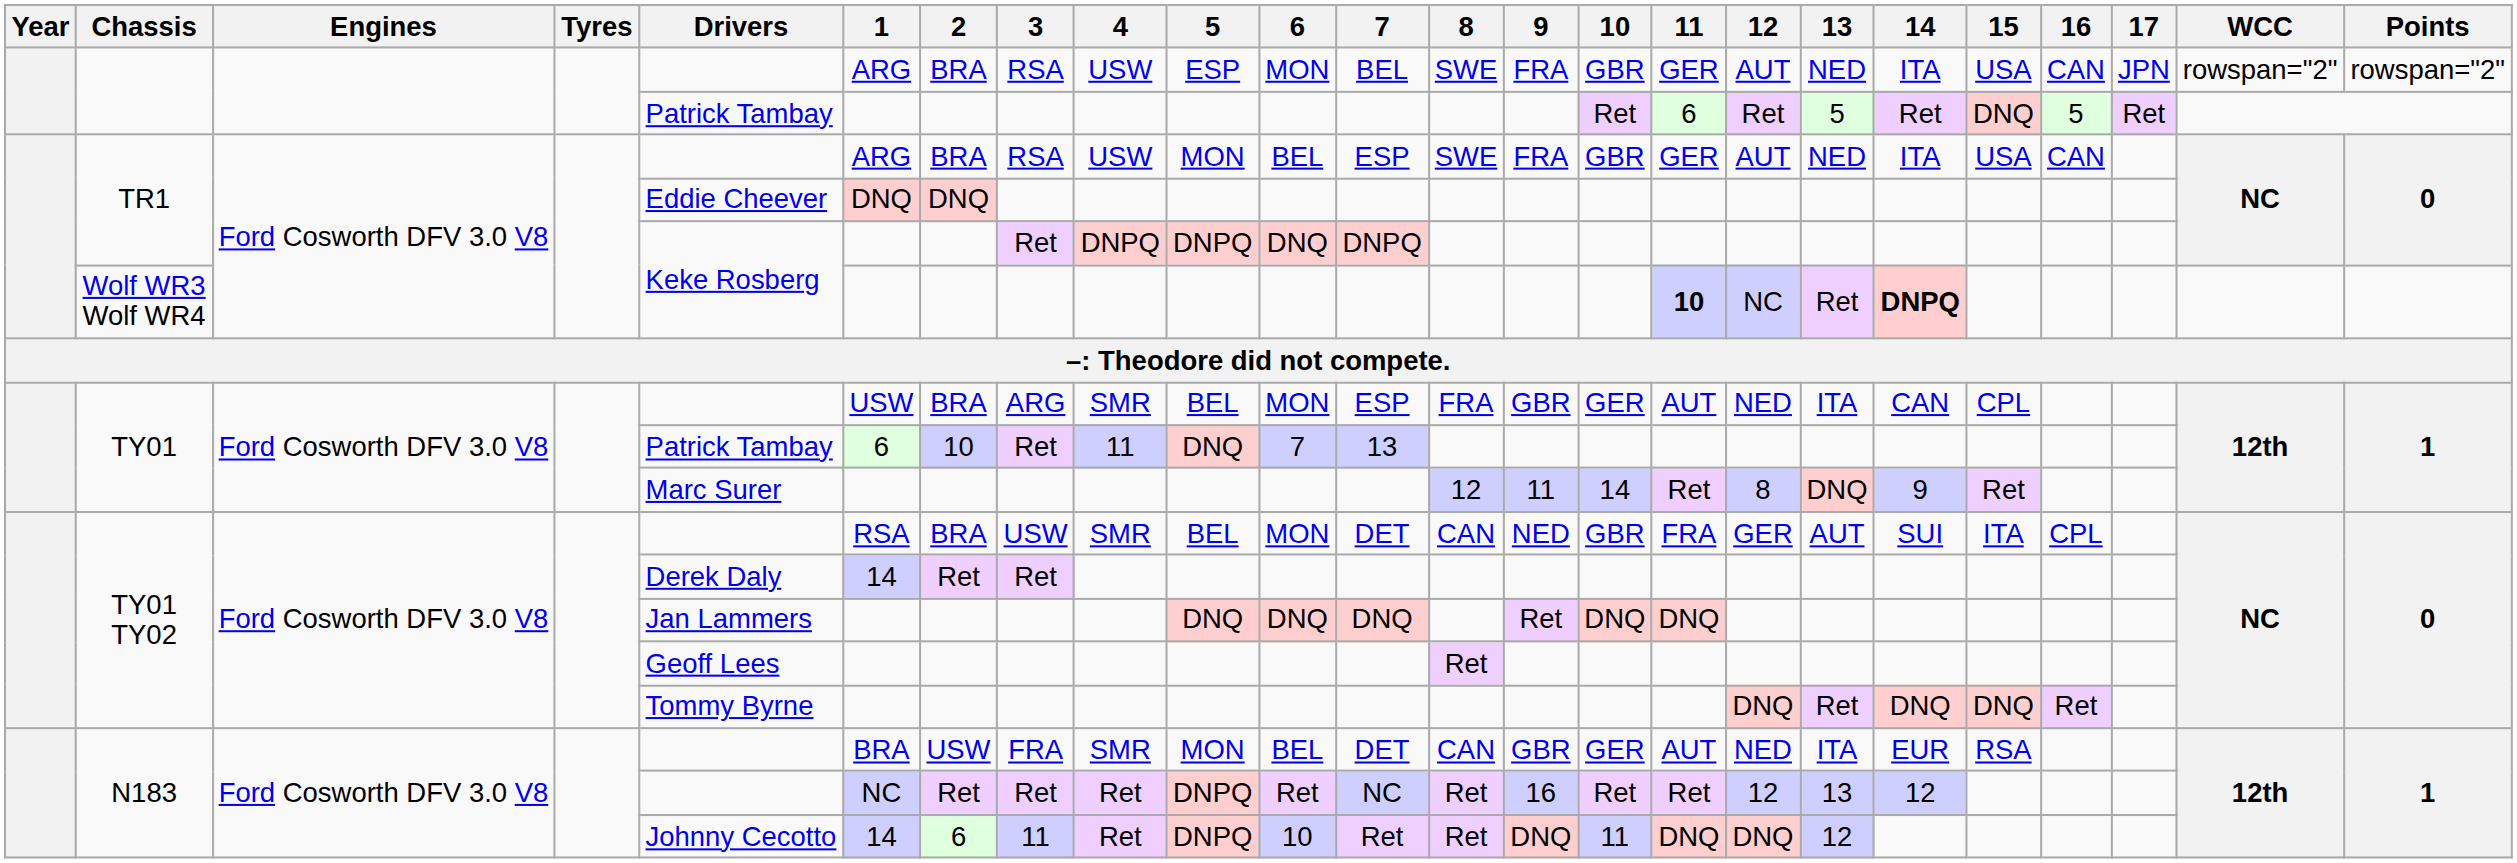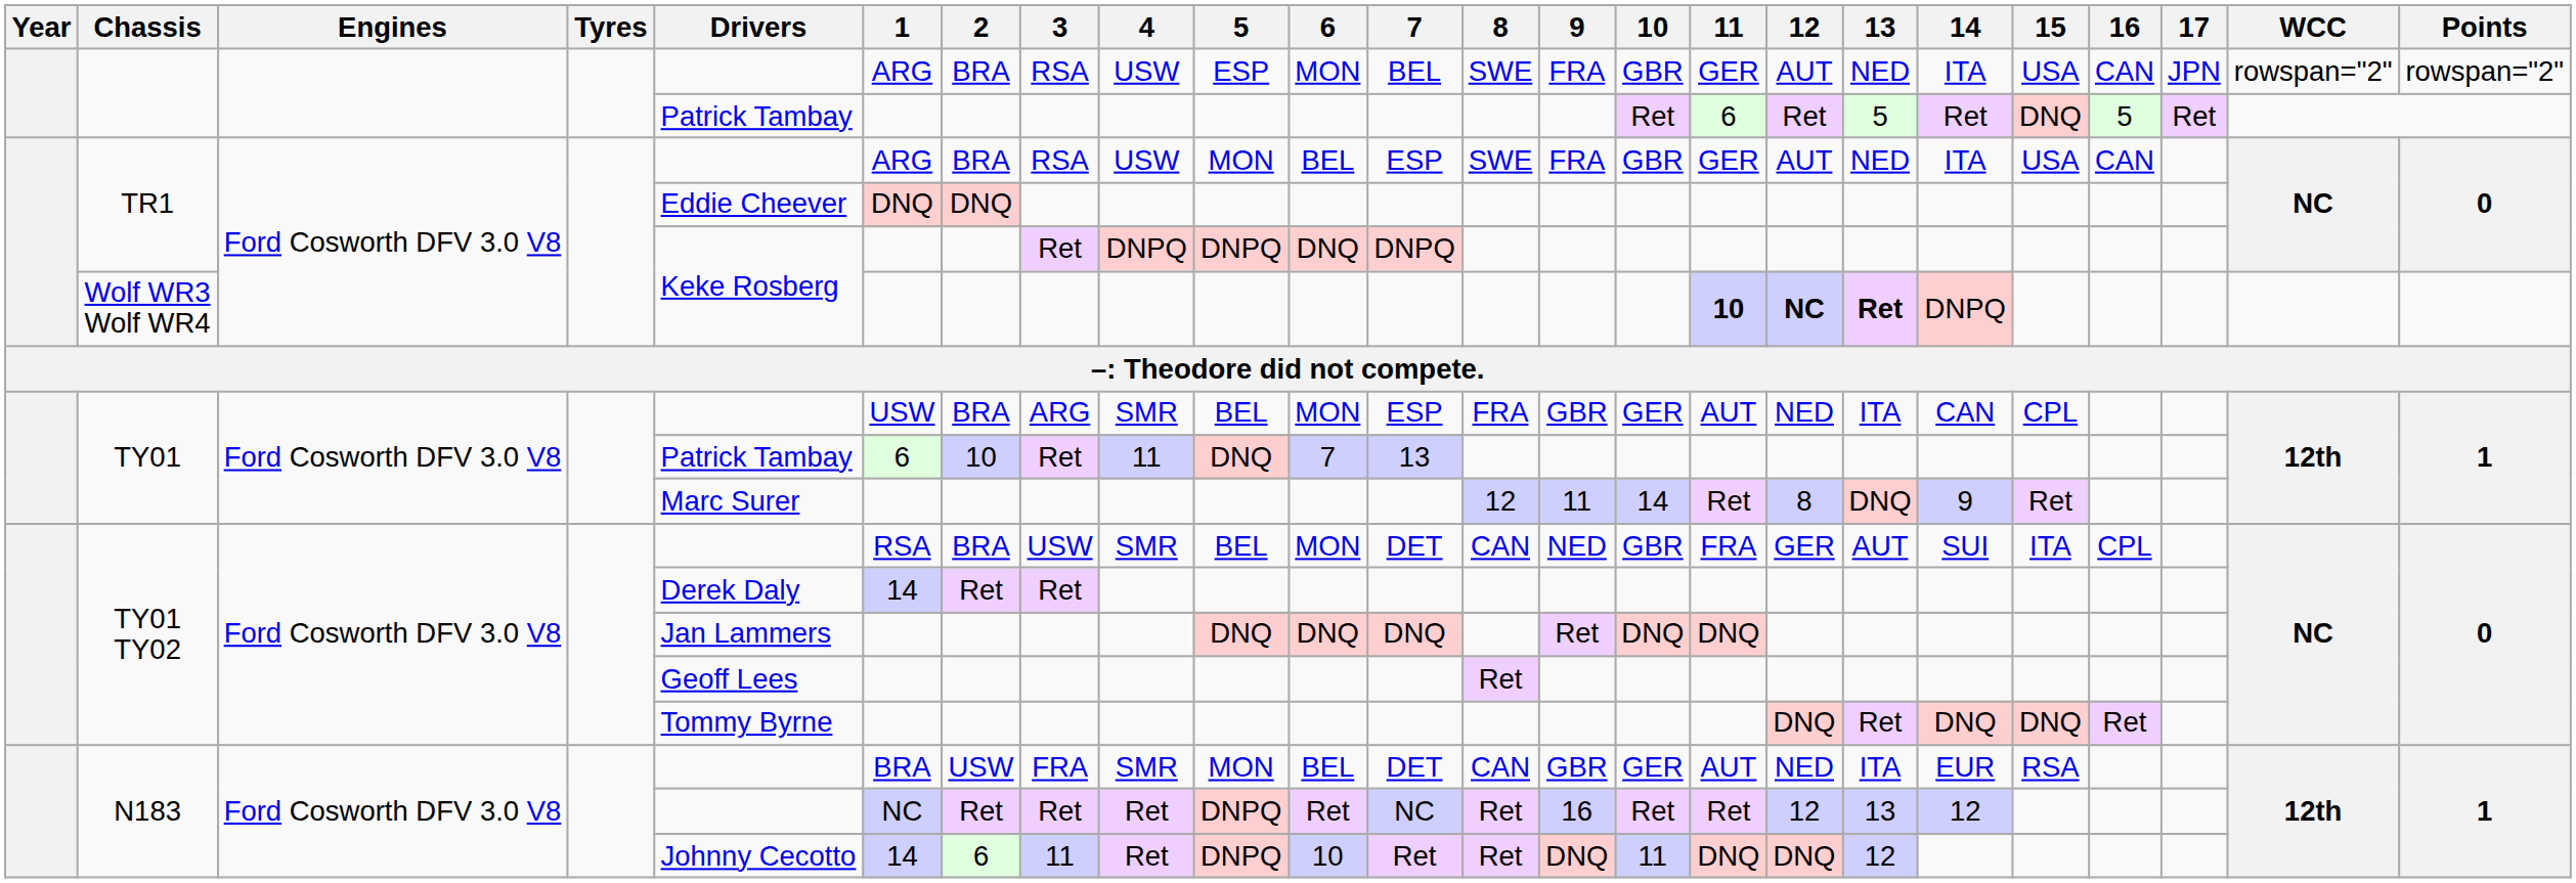Wolf WR3 Wolf WR4 | 12: normal -> bold
Wolf WR3 Wolf WR4 | 13: normal -> bold
Wolf WR3 Wolf WR4 | 14: bold -> normal
